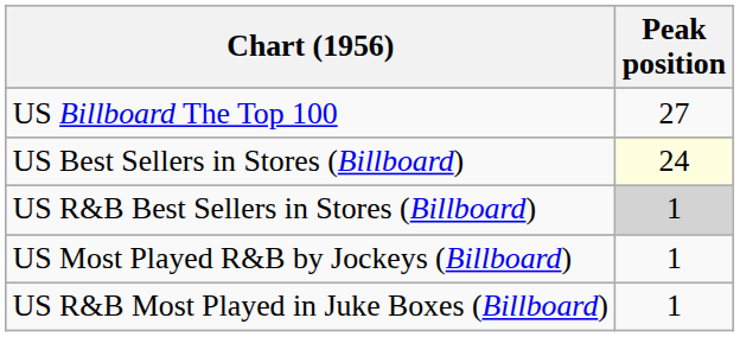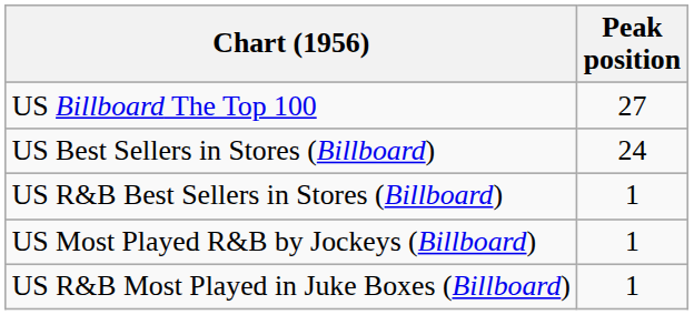US Best Sellers in Stores (Billboard) | Peak position: lightyellow background -> no background
US R&B Best Sellers in Stores (Billboard) | Peak position: lightgrey background -> no background
